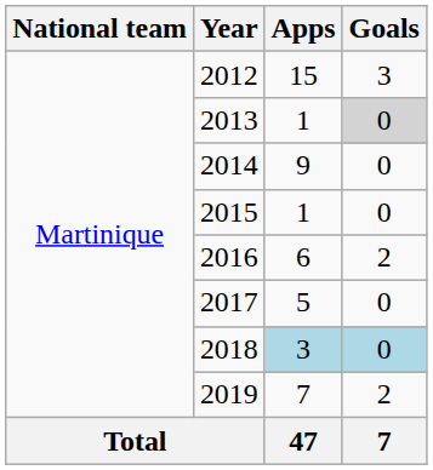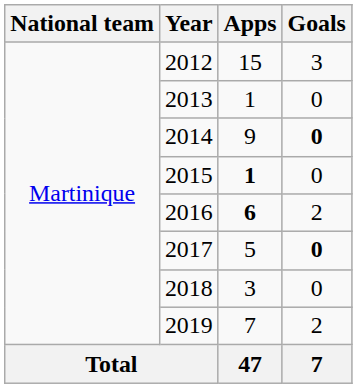2013 | Goals: lightgrey background -> no background
2014 | Goals: normal -> bold
2015 | Apps: normal -> bold
2016 | Apps: normal -> bold
2017 | Goals: normal -> bold
2018 | Apps: lightblue background -> no background
2018 | Goals: lightblue background -> no background
